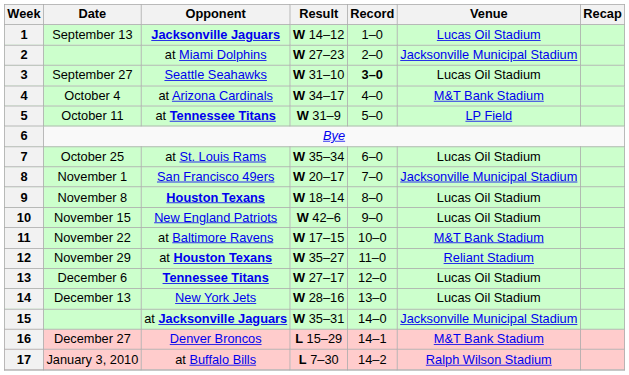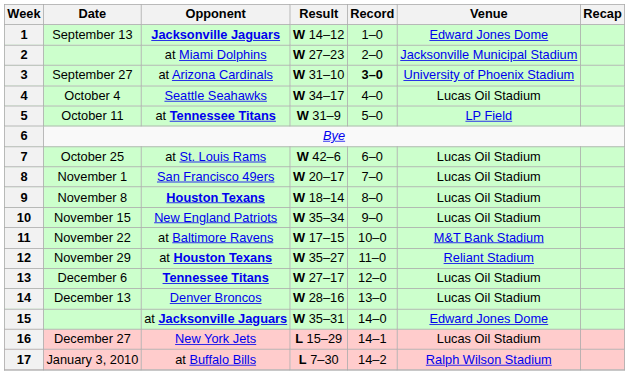1 | Venue: Lucas Oil Stadium -> Edward Jones Dome
3 | Opponent: Seattle Seahawks -> at Arizona Cardinals
3 | Venue: Lucas Oil Stadium -> University of Phoenix Stadium
4 | Opponent: at Arizona Cardinals -> Seattle Seahawks
4 | Venue: M&T Bank Stadium -> Lucas Oil Stadium
7 | Result: W 35–34 -> W 42–6
8 | Venue: Jacksonville Municipal Stadium -> Lucas Oil Stadium
10 | Result: W 42–6 -> W 35–34
14 | Opponent: New York Jets -> Denver Broncos
15 | Venue: Jacksonville Municipal Stadium -> Edward Jones Dome
16 | Opponent: Denver Broncos -> New York Jets
16 | Venue: M&T Bank Stadium -> Lucas Oil Stadium
